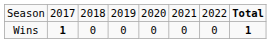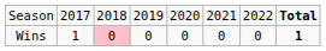Wins | column 2: bold -> normal
Wins | column 3: no background -> pink background
